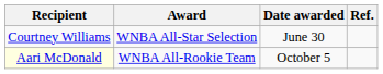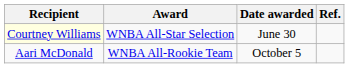row 2 | Recipient: no background -> lightyellow background
row 3 | Recipient: lightyellow background -> no background
